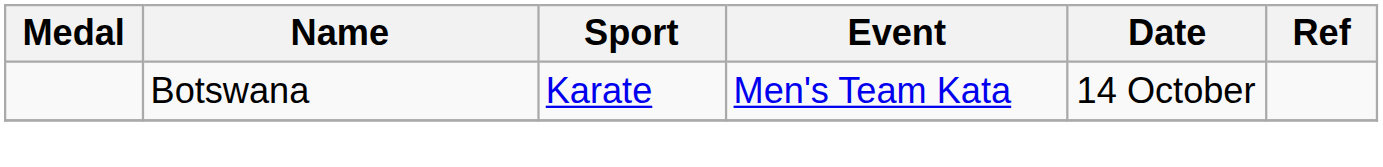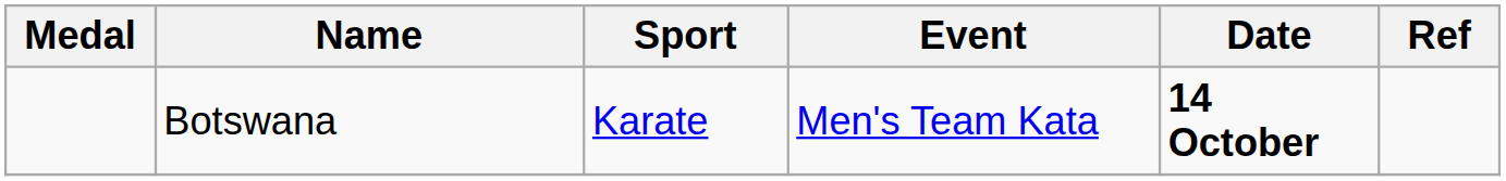Botswana | Date: normal -> bold
